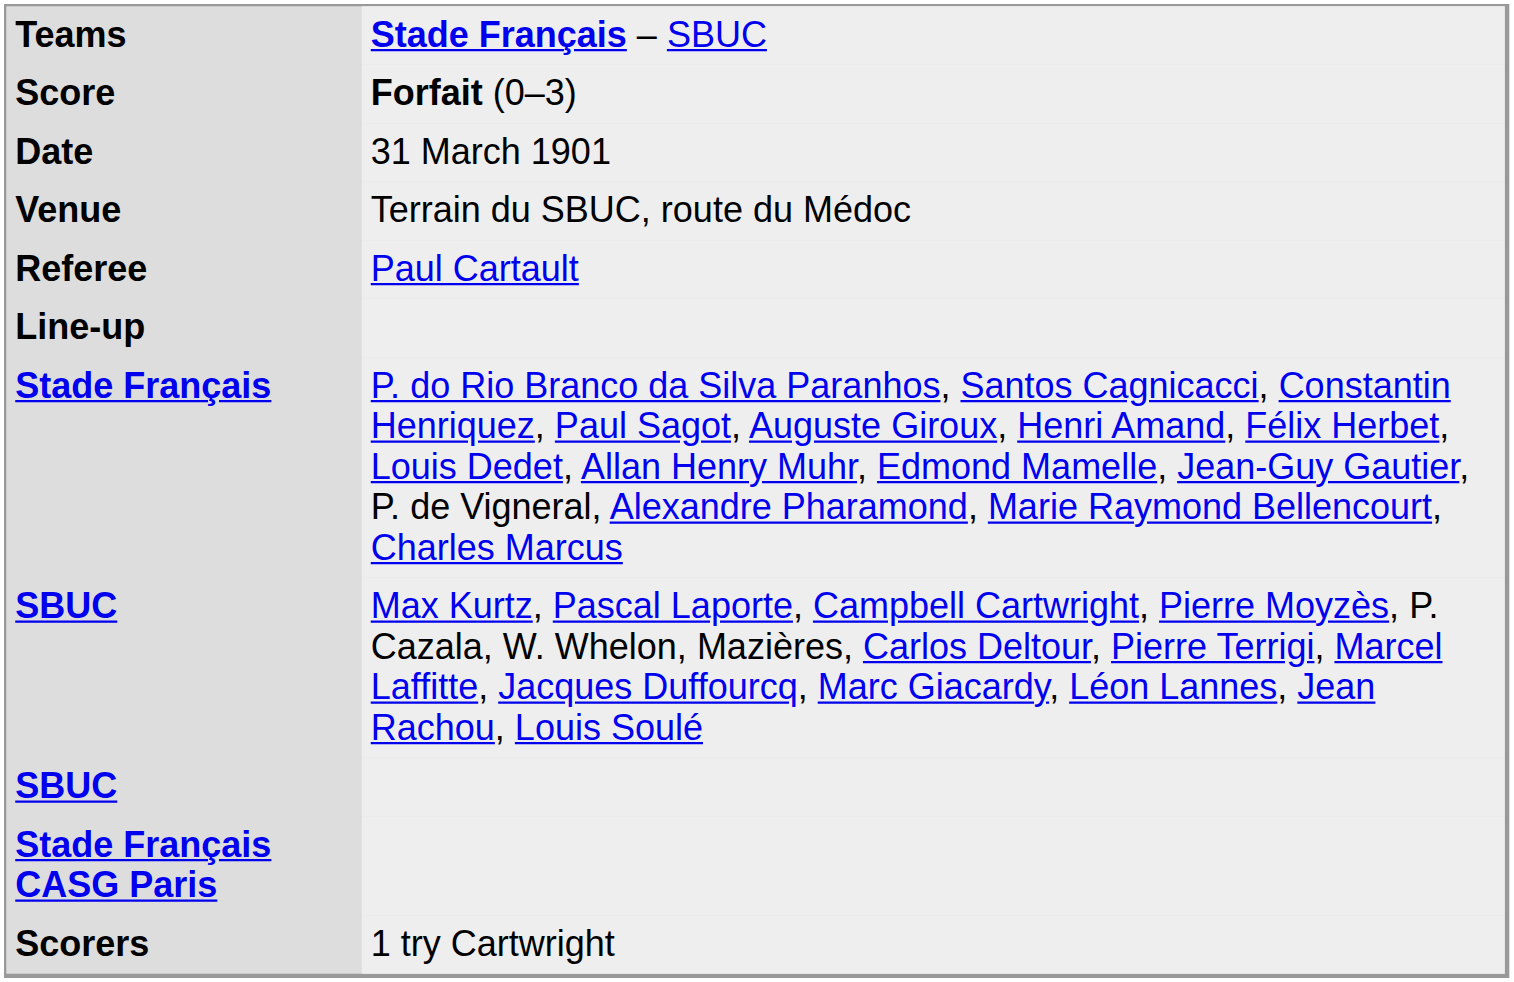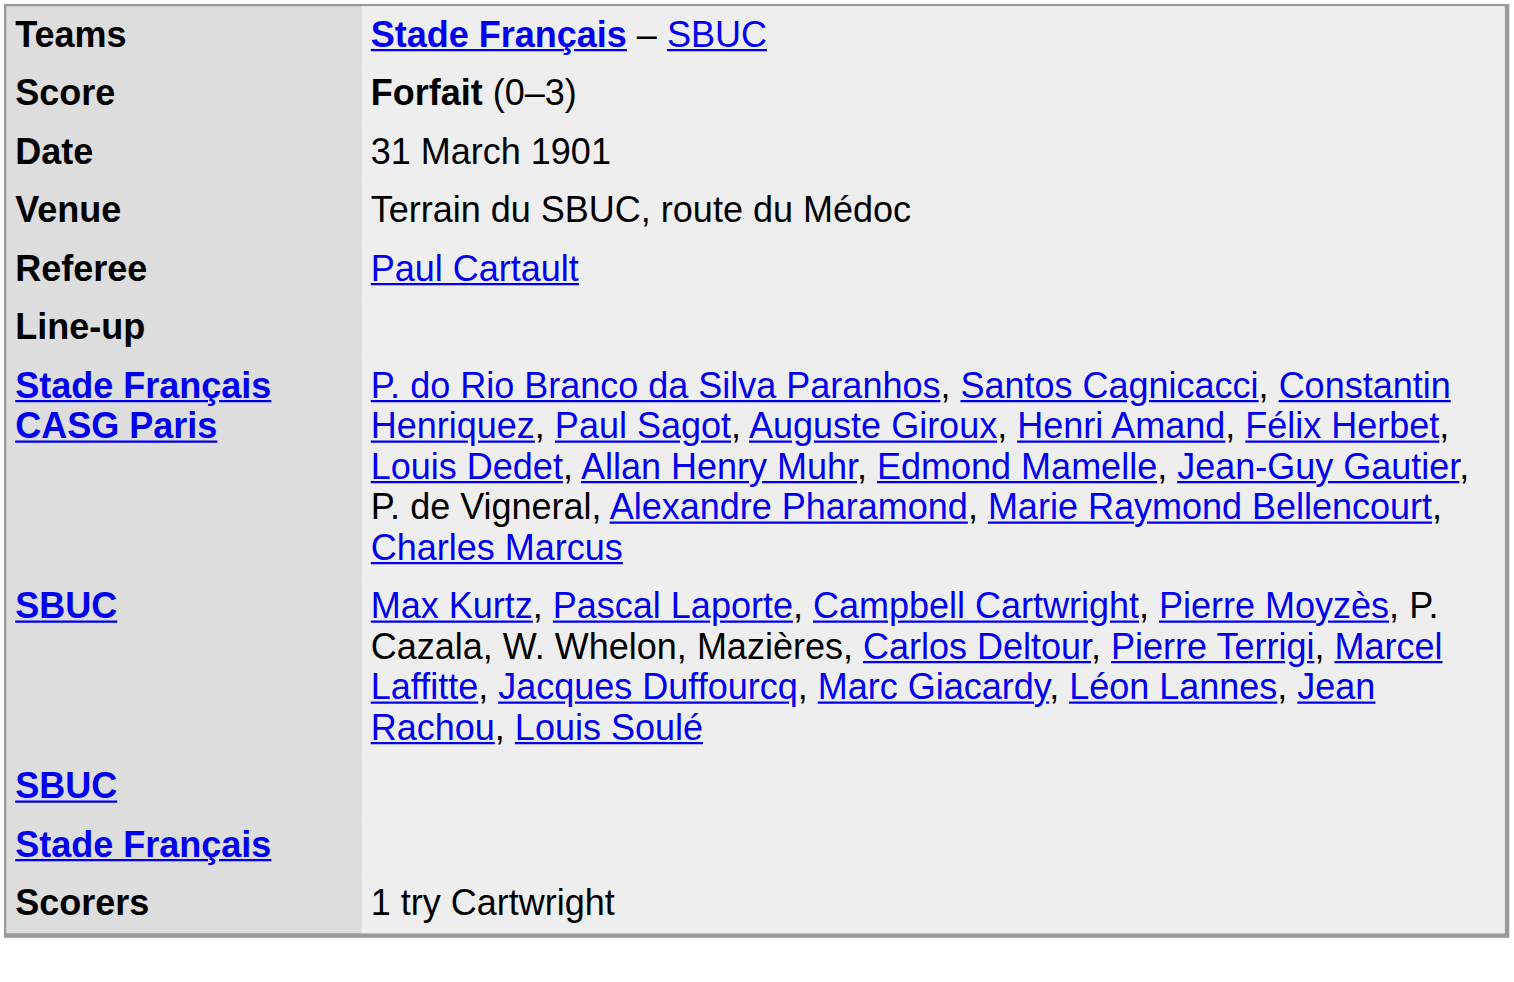row 7 | column 1: Stade Français -> Stade Français CASG Paris
row 10 | column 1: Stade Français CASG Paris -> Stade Français
